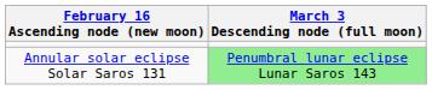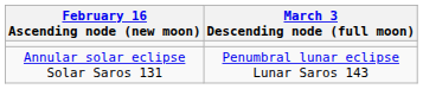Annular solar eclipse Solar Saros 131 | March 3 Descending node (full moon): lightgreen background -> no background
